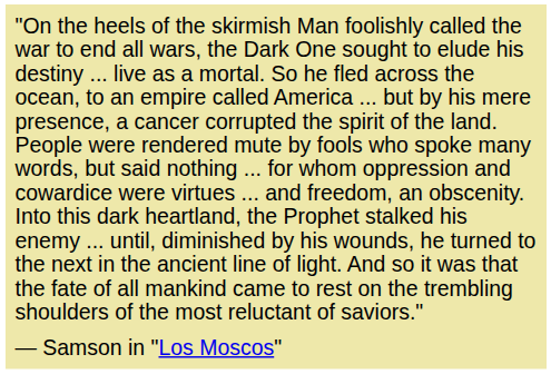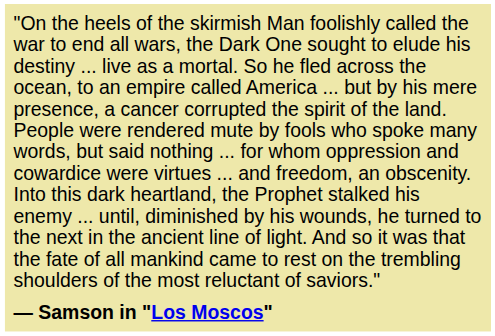row 2 | column 1: normal -> bold
